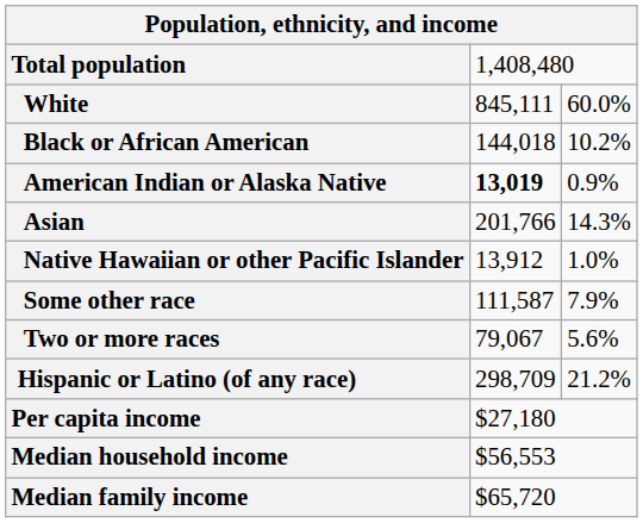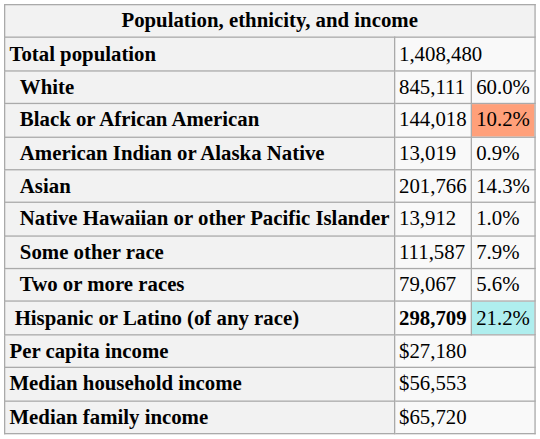Black or African American | column 3: no background -> lightsalmon background
American Indian or Alaska Native | column 2: bold -> normal
Hispanic or Latino (of any race) | column 2: normal -> bold
Hispanic or Latino (of any race) | column 3: no background -> paleturquoise background
